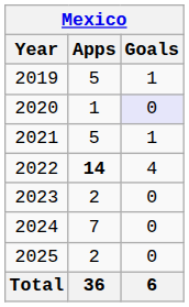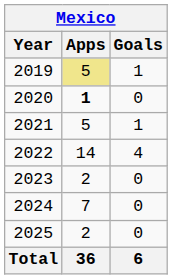2019 | Apps: no background -> khaki background
2020 | Apps: normal -> bold
2020 | Goals: lavender background -> no background
2022 | Apps: bold -> normal
